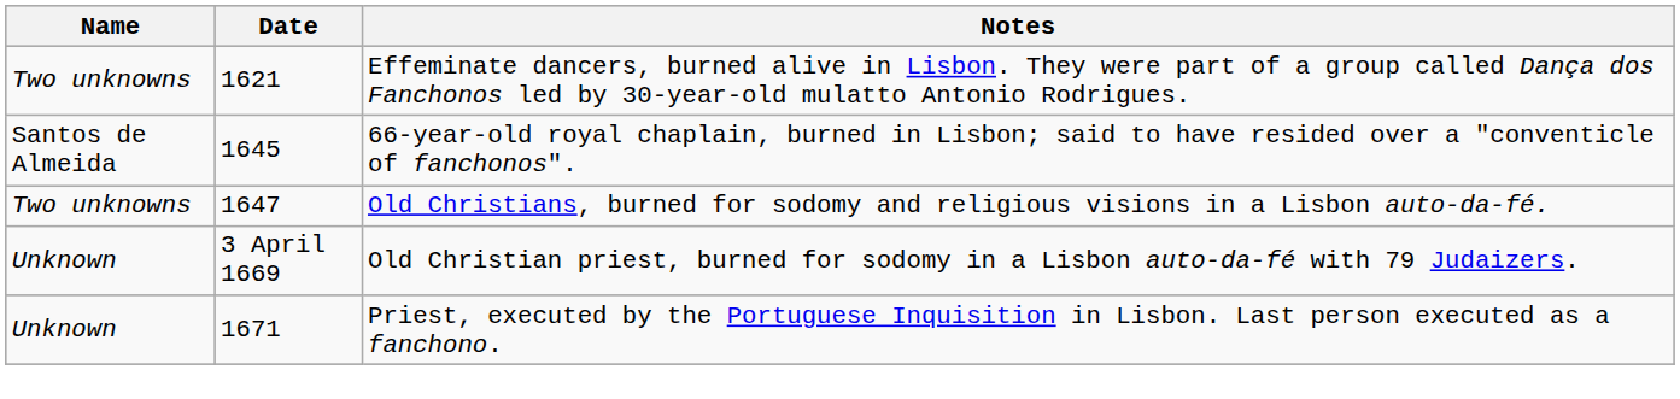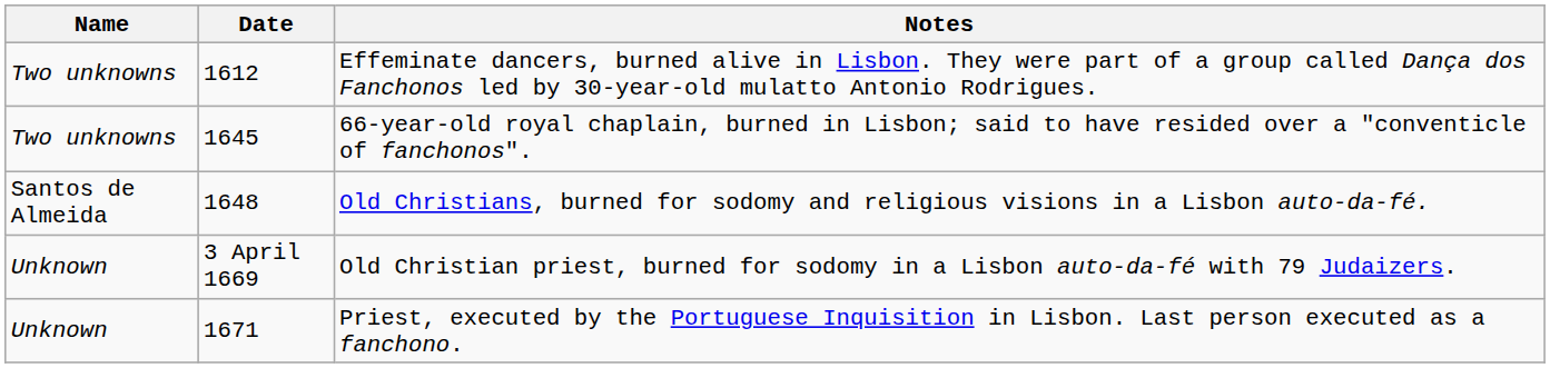row 2 | Date: 1621 -> 1612
row 3 | Name: Santos de Almeida -> Two unknowns
row 4 | Name: Two unknowns -> Santos de Almeida
row 4 | Date: 1647 -> 1648
